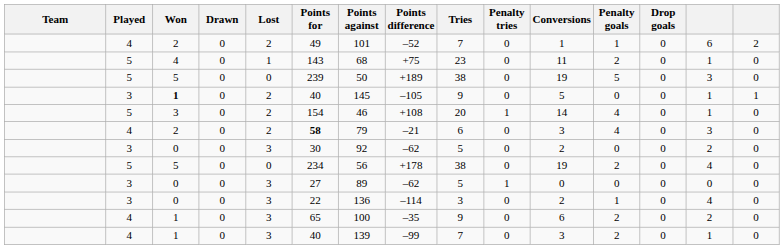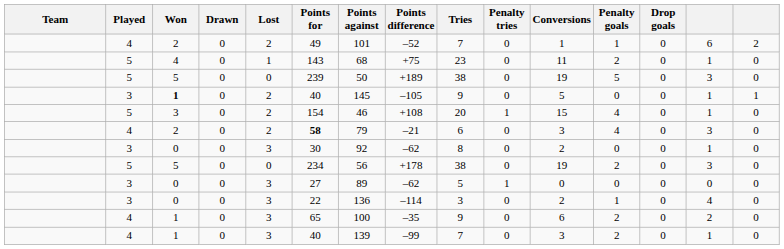row 6 | Conversions: 14 -> 15
row 8 | Tries: 5 -> 8
row 8 | column 14: 2 -> 1
row 9 | column 14: 4 -> 3
